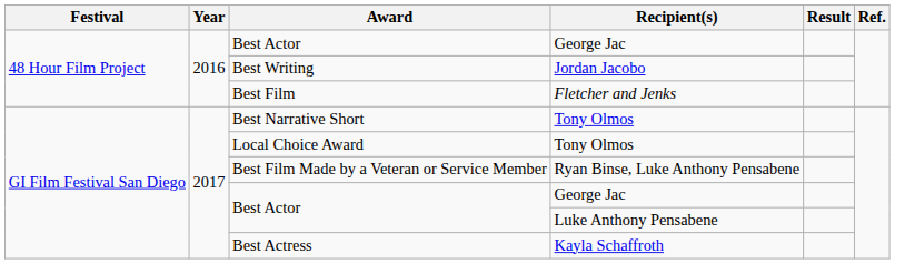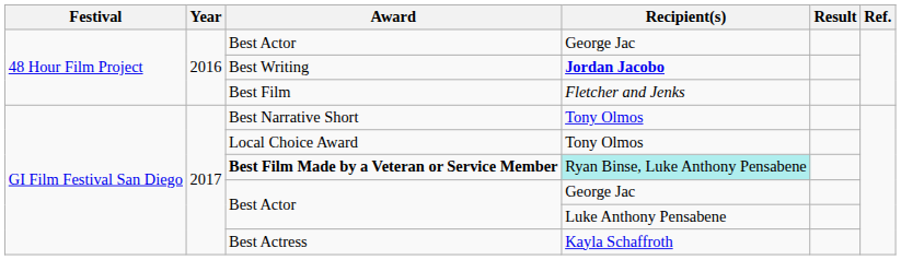Best Writing | Recipient(s): normal -> bold
Best Film Made by a Veteran or Service Member | Award: normal -> bold
Best Film Made by a Veteran or Service Member | Recipient(s): no background -> paleturquoise background
